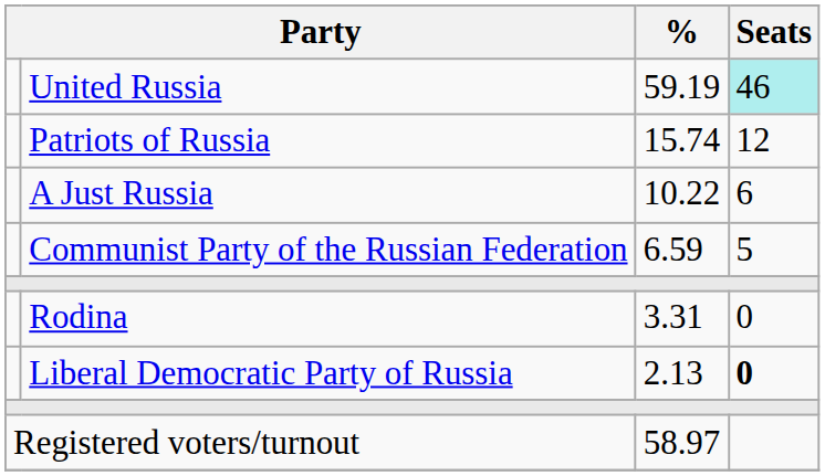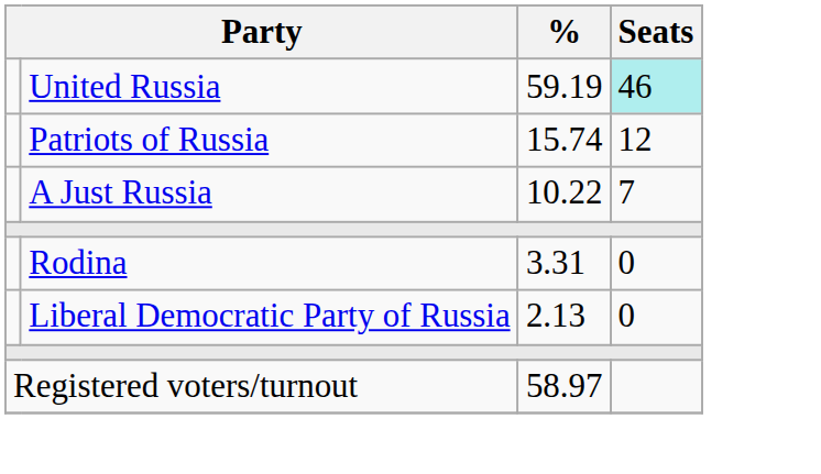A Just Russia | Seats: 6 -> 7
- row: Communist Party of the Russian Federation | 6.59 | 5
Liberal Democratic Party of Russia | Seats: bold -> normal
